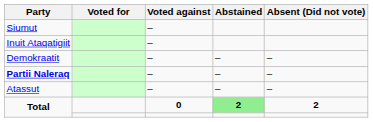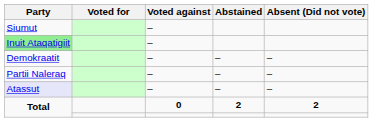Inuit Ataqatigiit | Party: no background -> lightgreen background
Partii Naleraq | Party: bold -> normal
Atassut | Party: no background -> lavender background
Total / 0 | Abstained: lightgreen background -> no background
